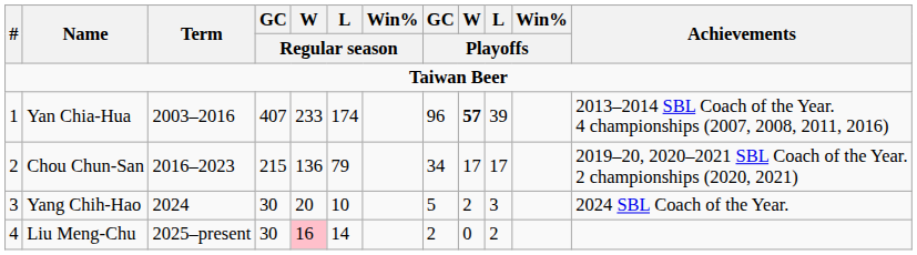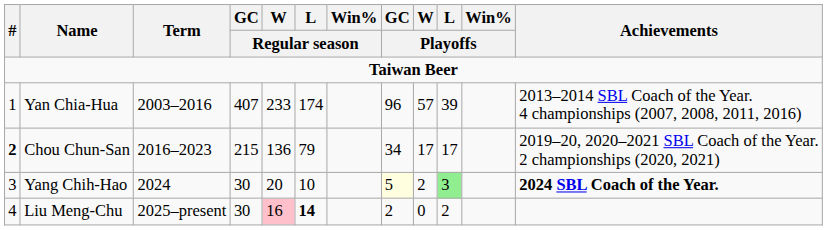Yan Chia-Hua | W / Playoffs: bold -> normal
Chou Chun-San | #: normal -> bold
Yang Chih-Hao | GC / Playoffs: no background -> lightyellow background
Yang Chih-Hao | L / Playoffs: no background -> lightgreen background
Yang Chih-Hao | Achievements: normal -> bold
Liu Meng-Chu | L / Regular season: normal -> bold
